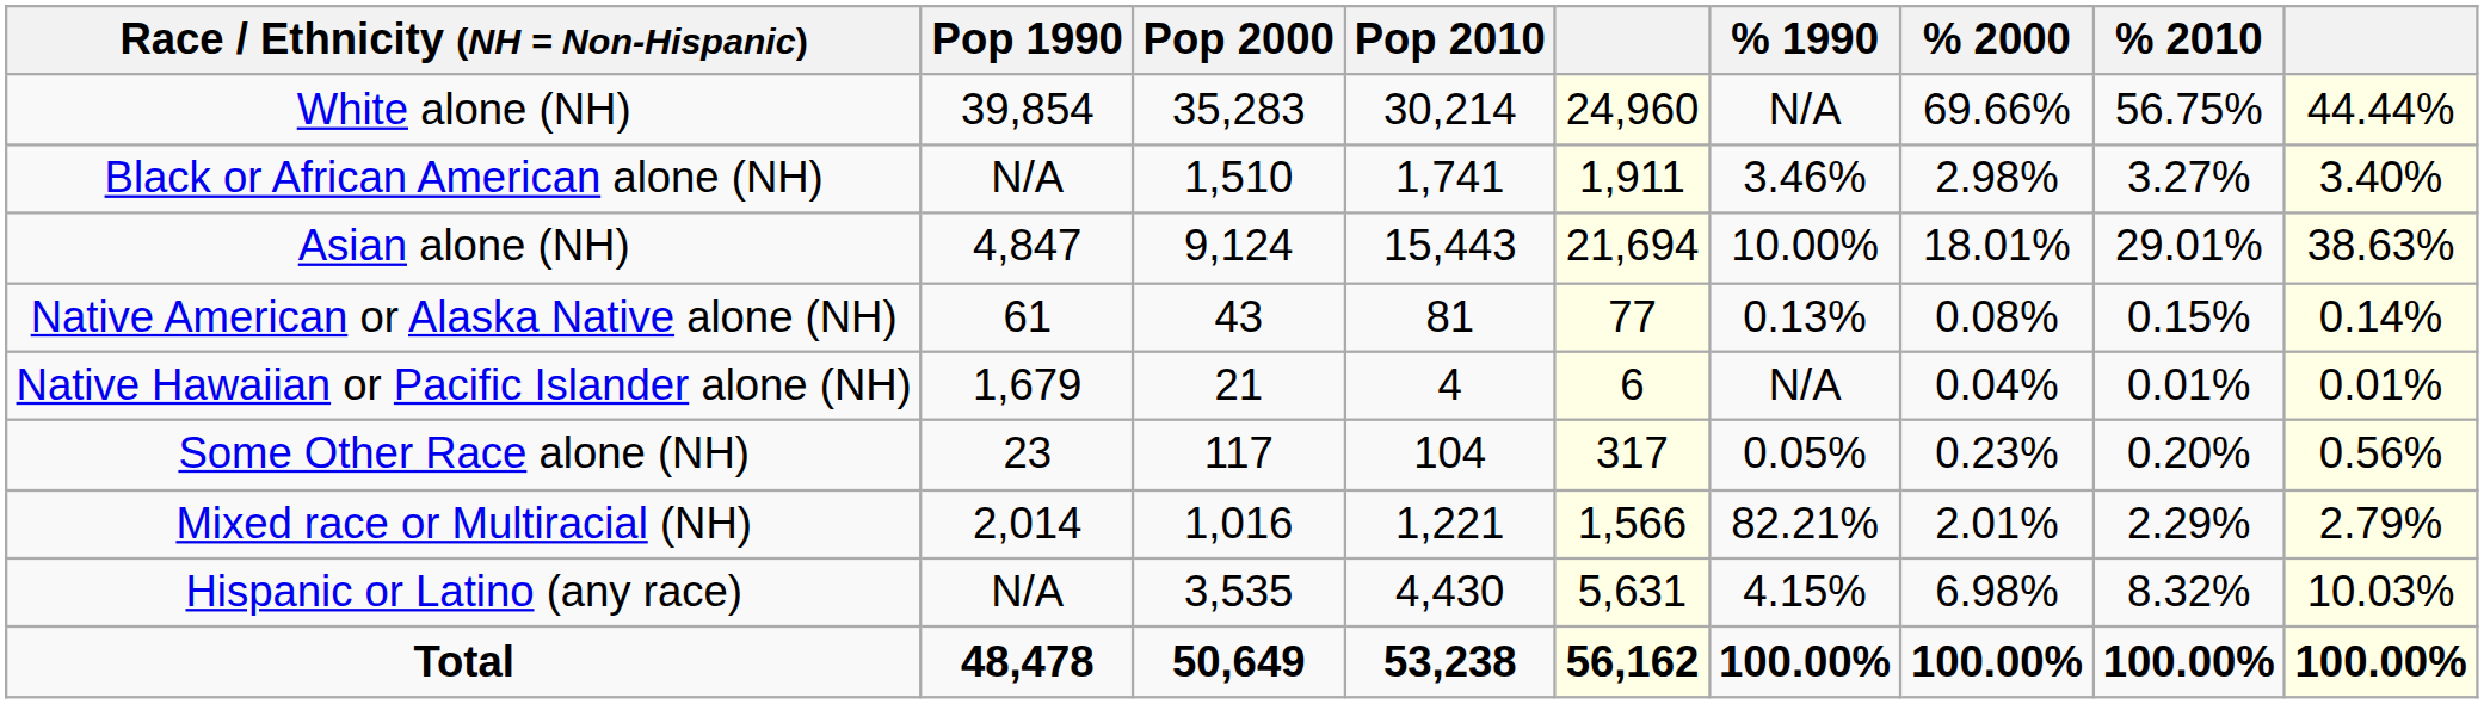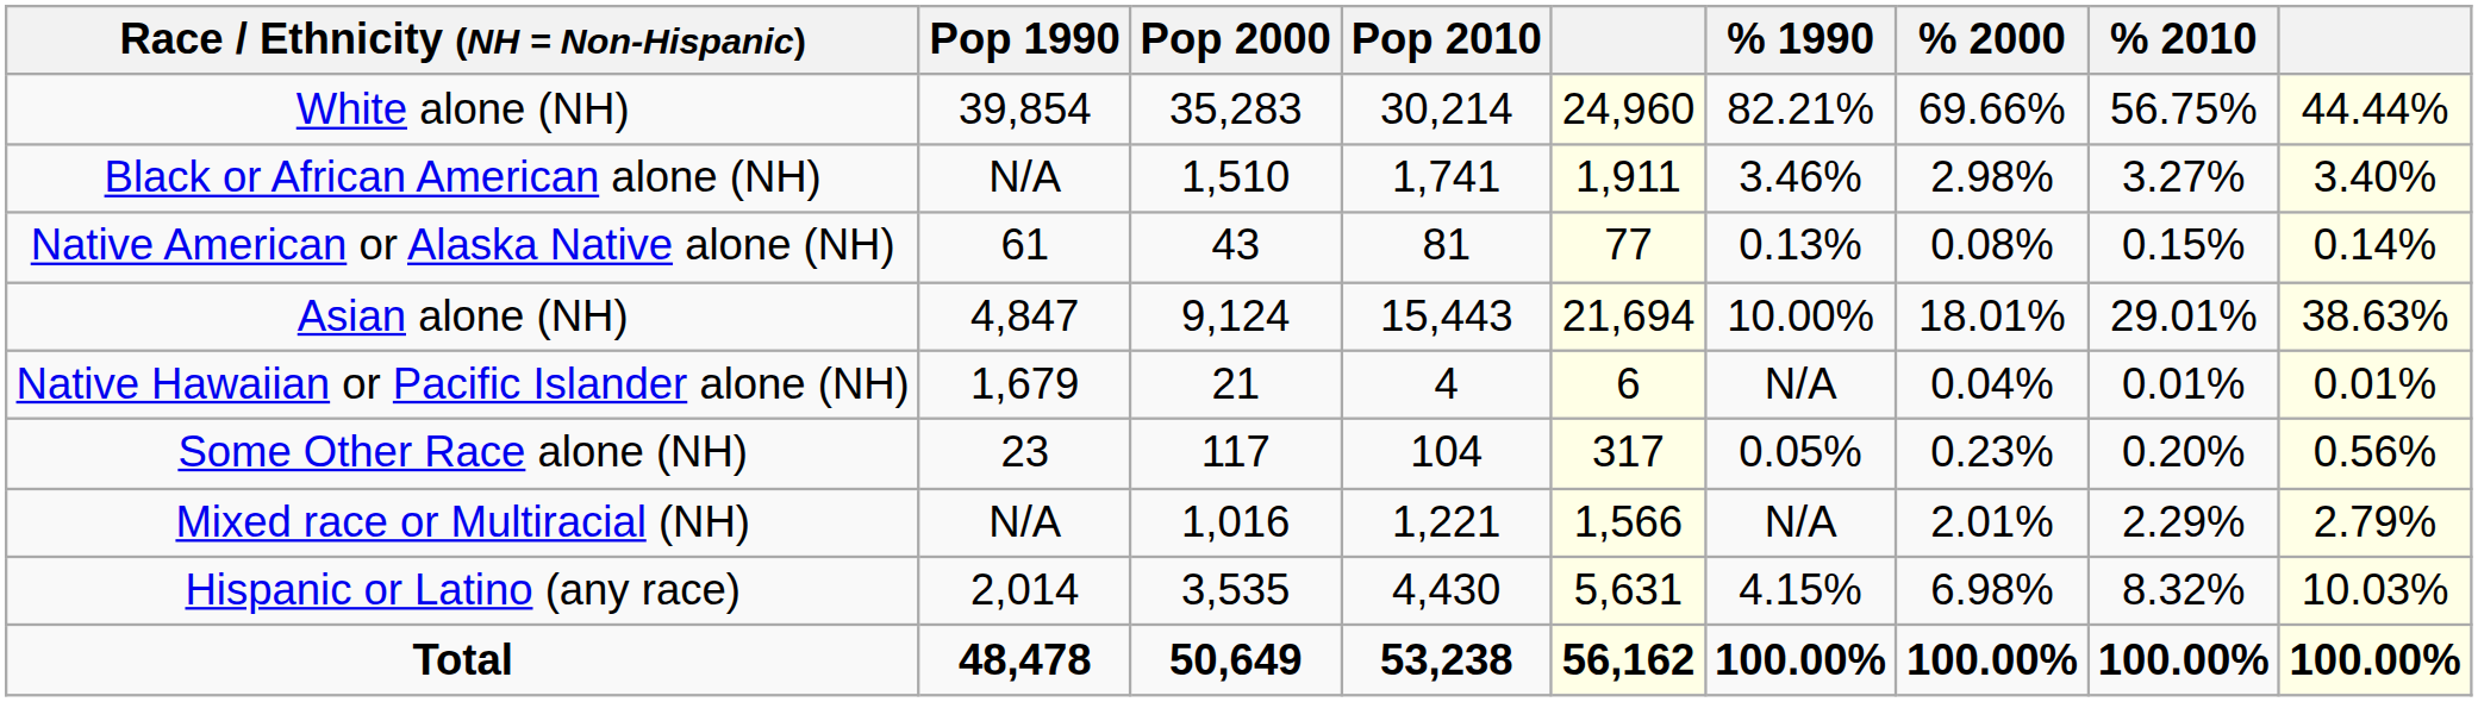White alone (NH) | % 1990: N/A -> 82.21%
rows swapped: Native American or Alaska Native alone (NH) <-> Asian alone (NH)
Mixed race or Multiracial (NH) | Pop 1990: 2,014 -> N/A
Mixed race or Multiracial (NH) | % 1990: 82.21% -> N/A
Hispanic or Latino (any race) | Pop 1990: N/A -> 2,014
